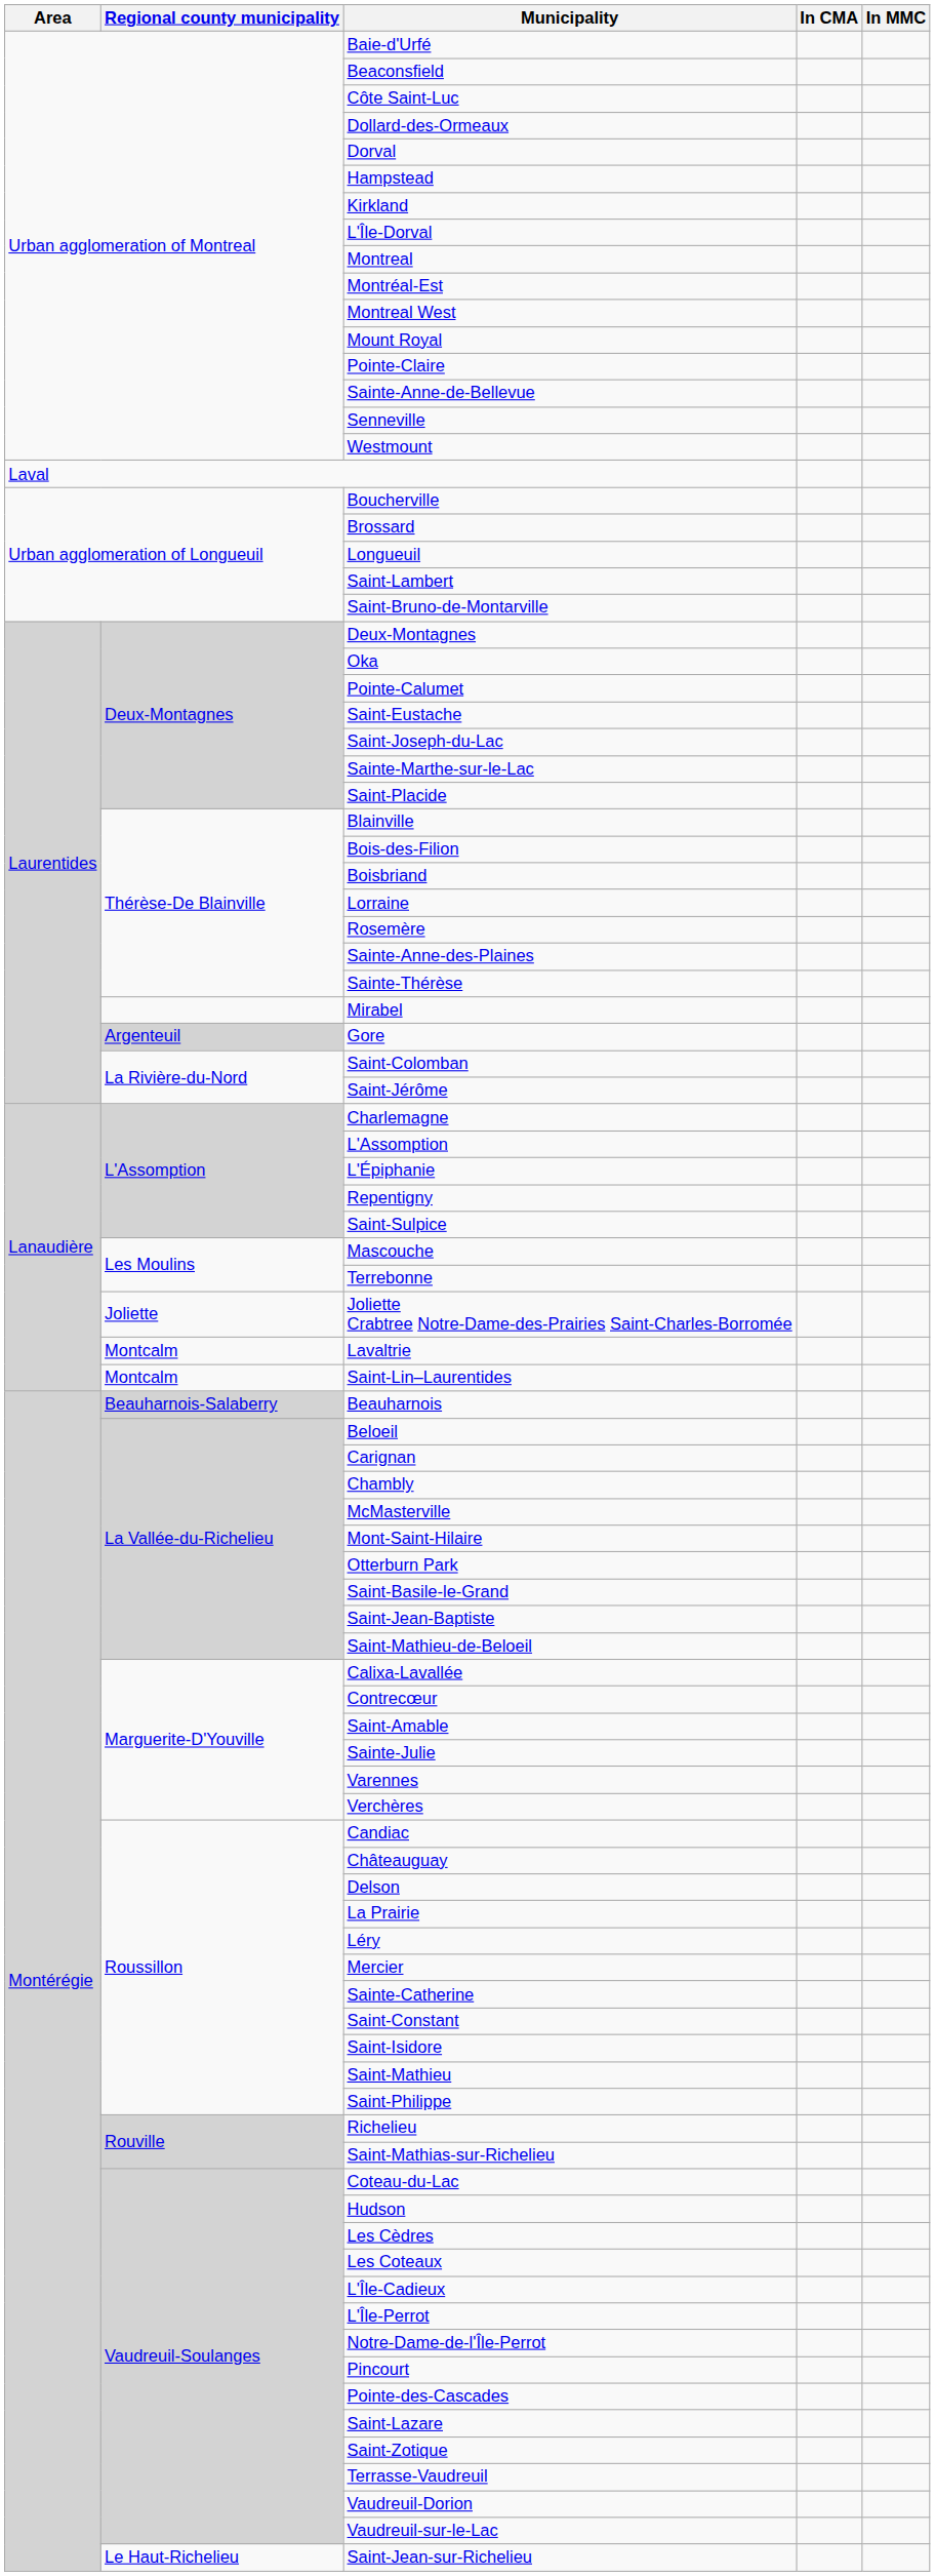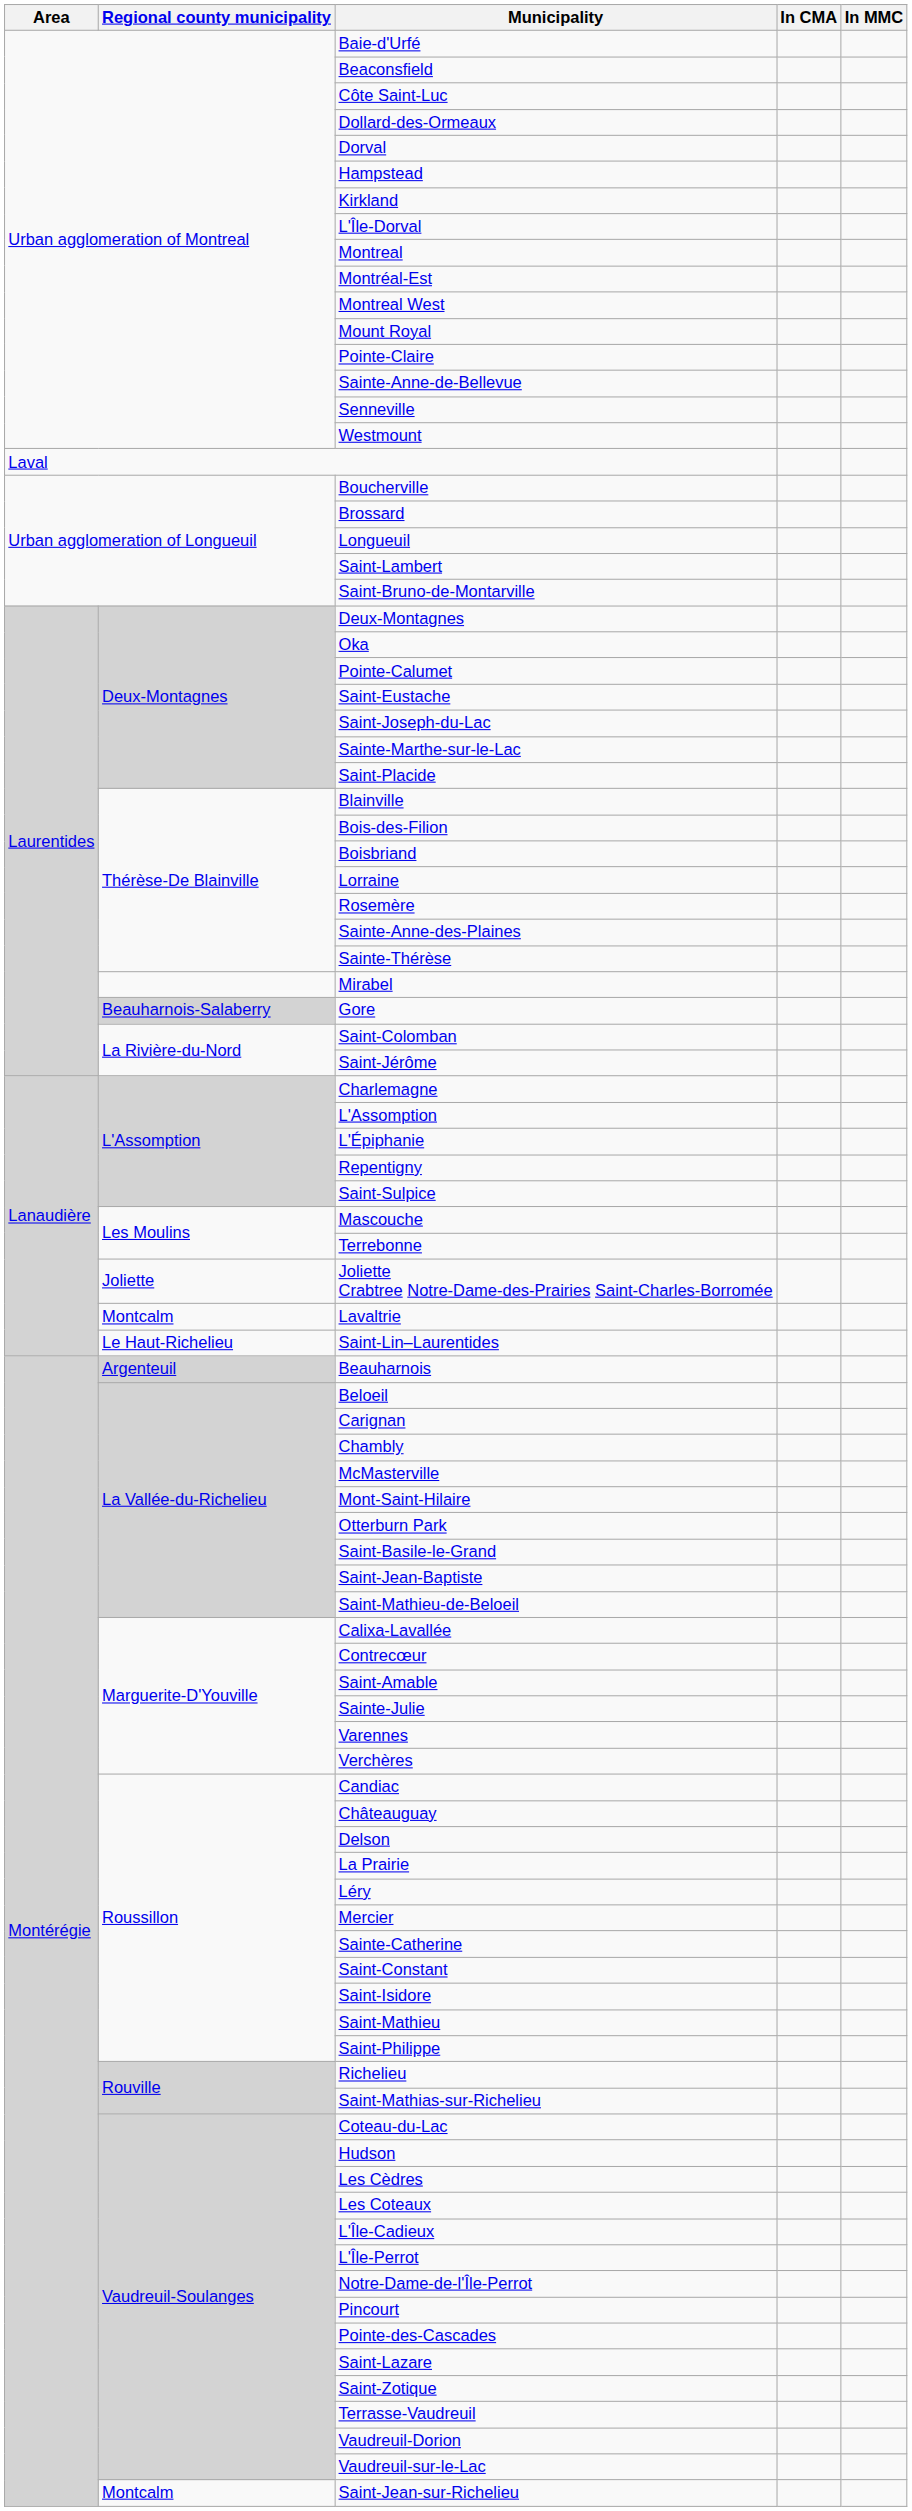Gore | Regional county municipality: Argenteuil -> Beauharnois-Salaberry
Saint-Lin–Laurentides | Regional county municipality: Montcalm -> Le Haut-Richelieu
Beauharnois | Regional county municipality: Beauharnois-Salaberry -> Argenteuil
Saint-Jean-sur-Richelieu | Regional county municipality: Le Haut-Richelieu -> Montcalm
